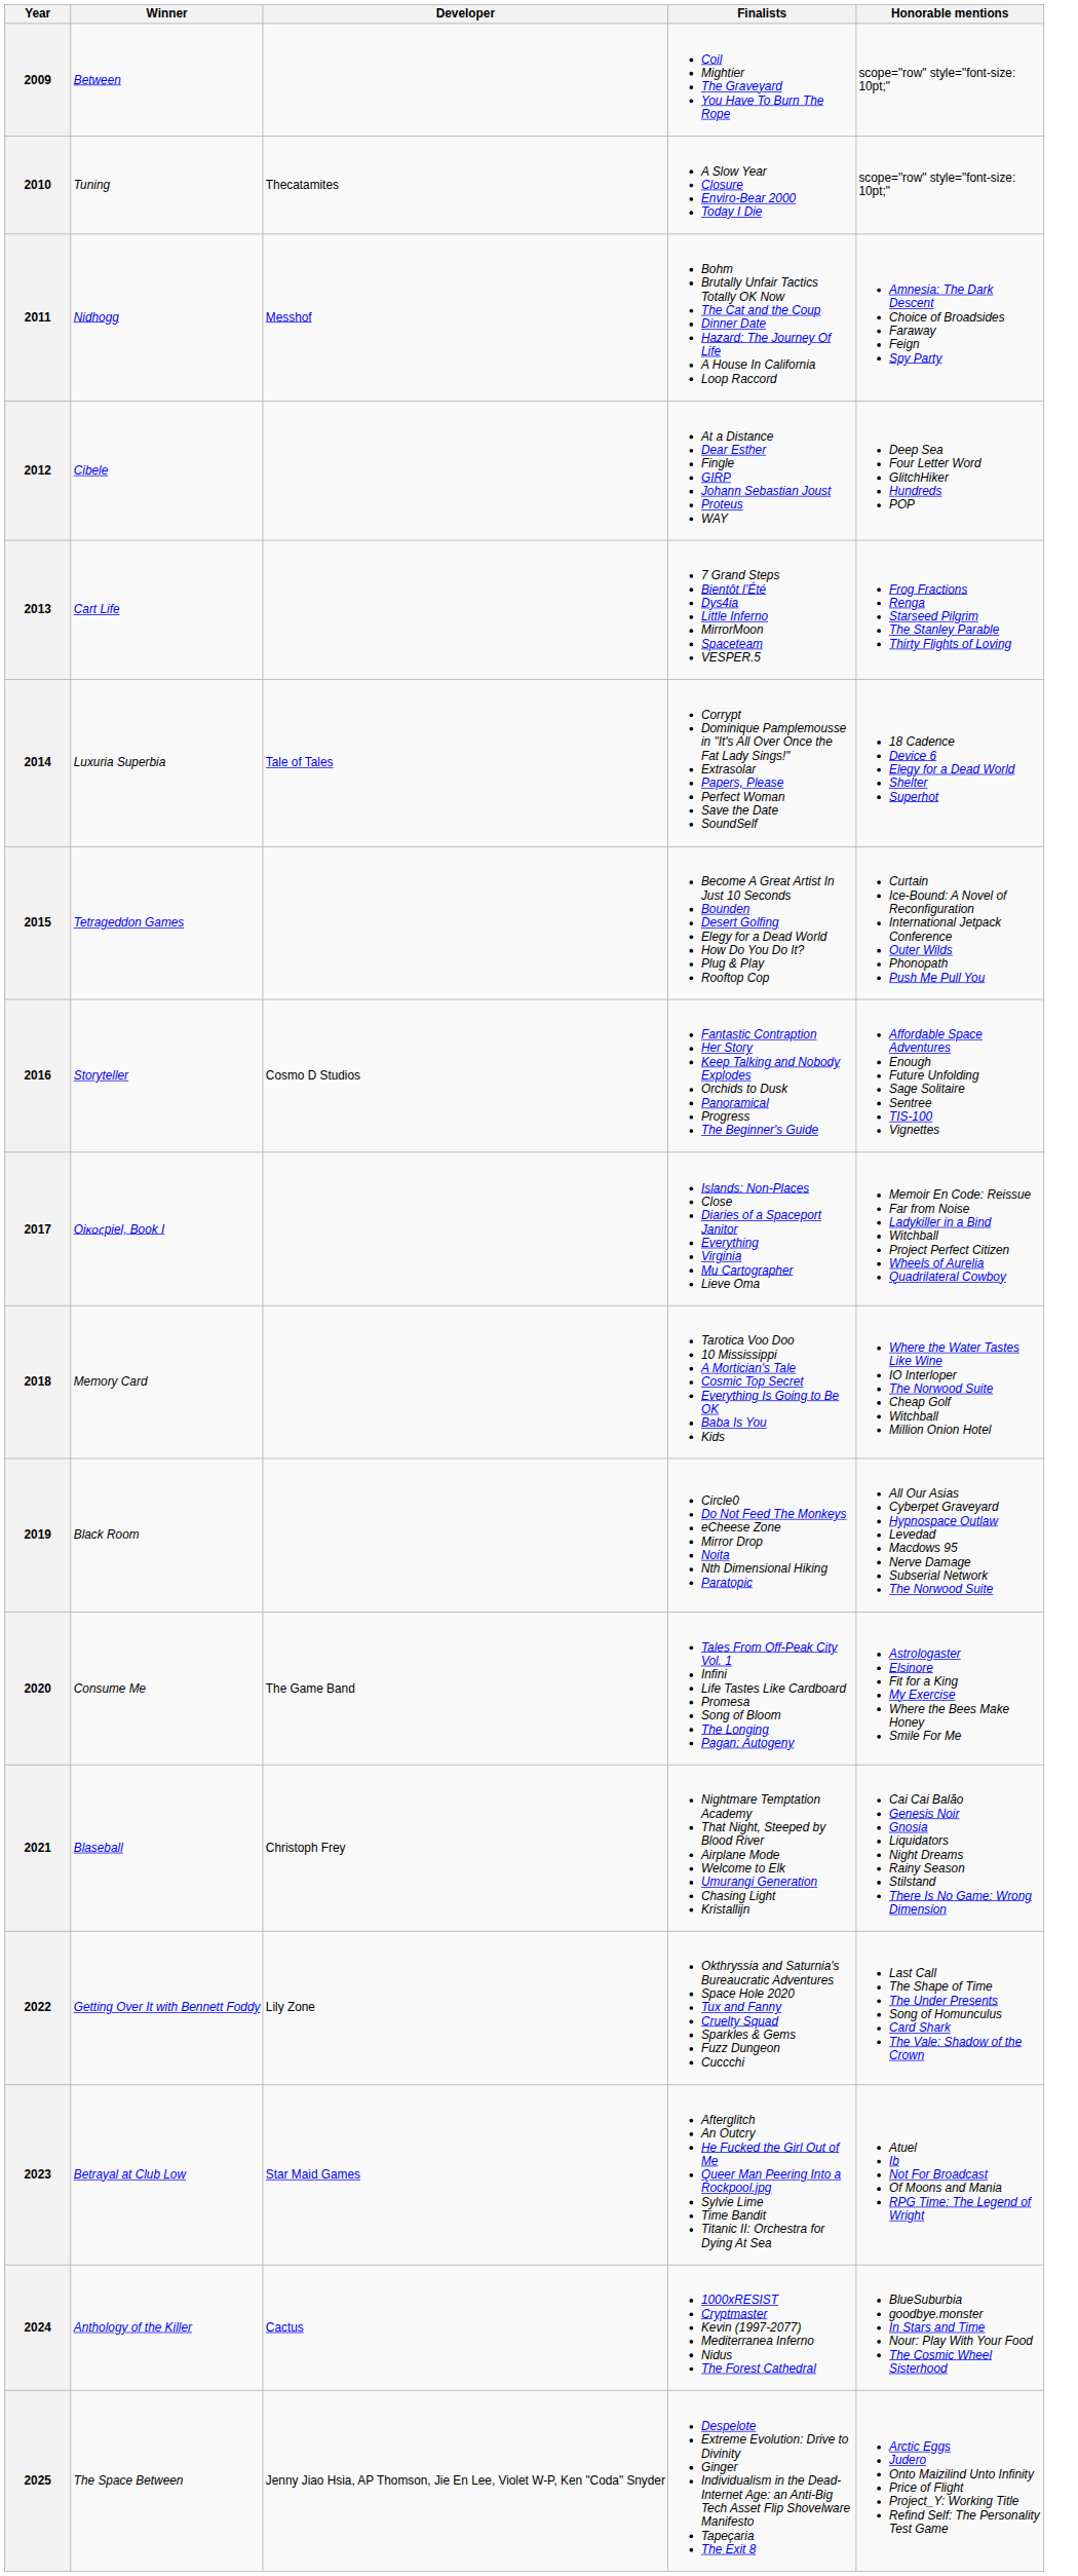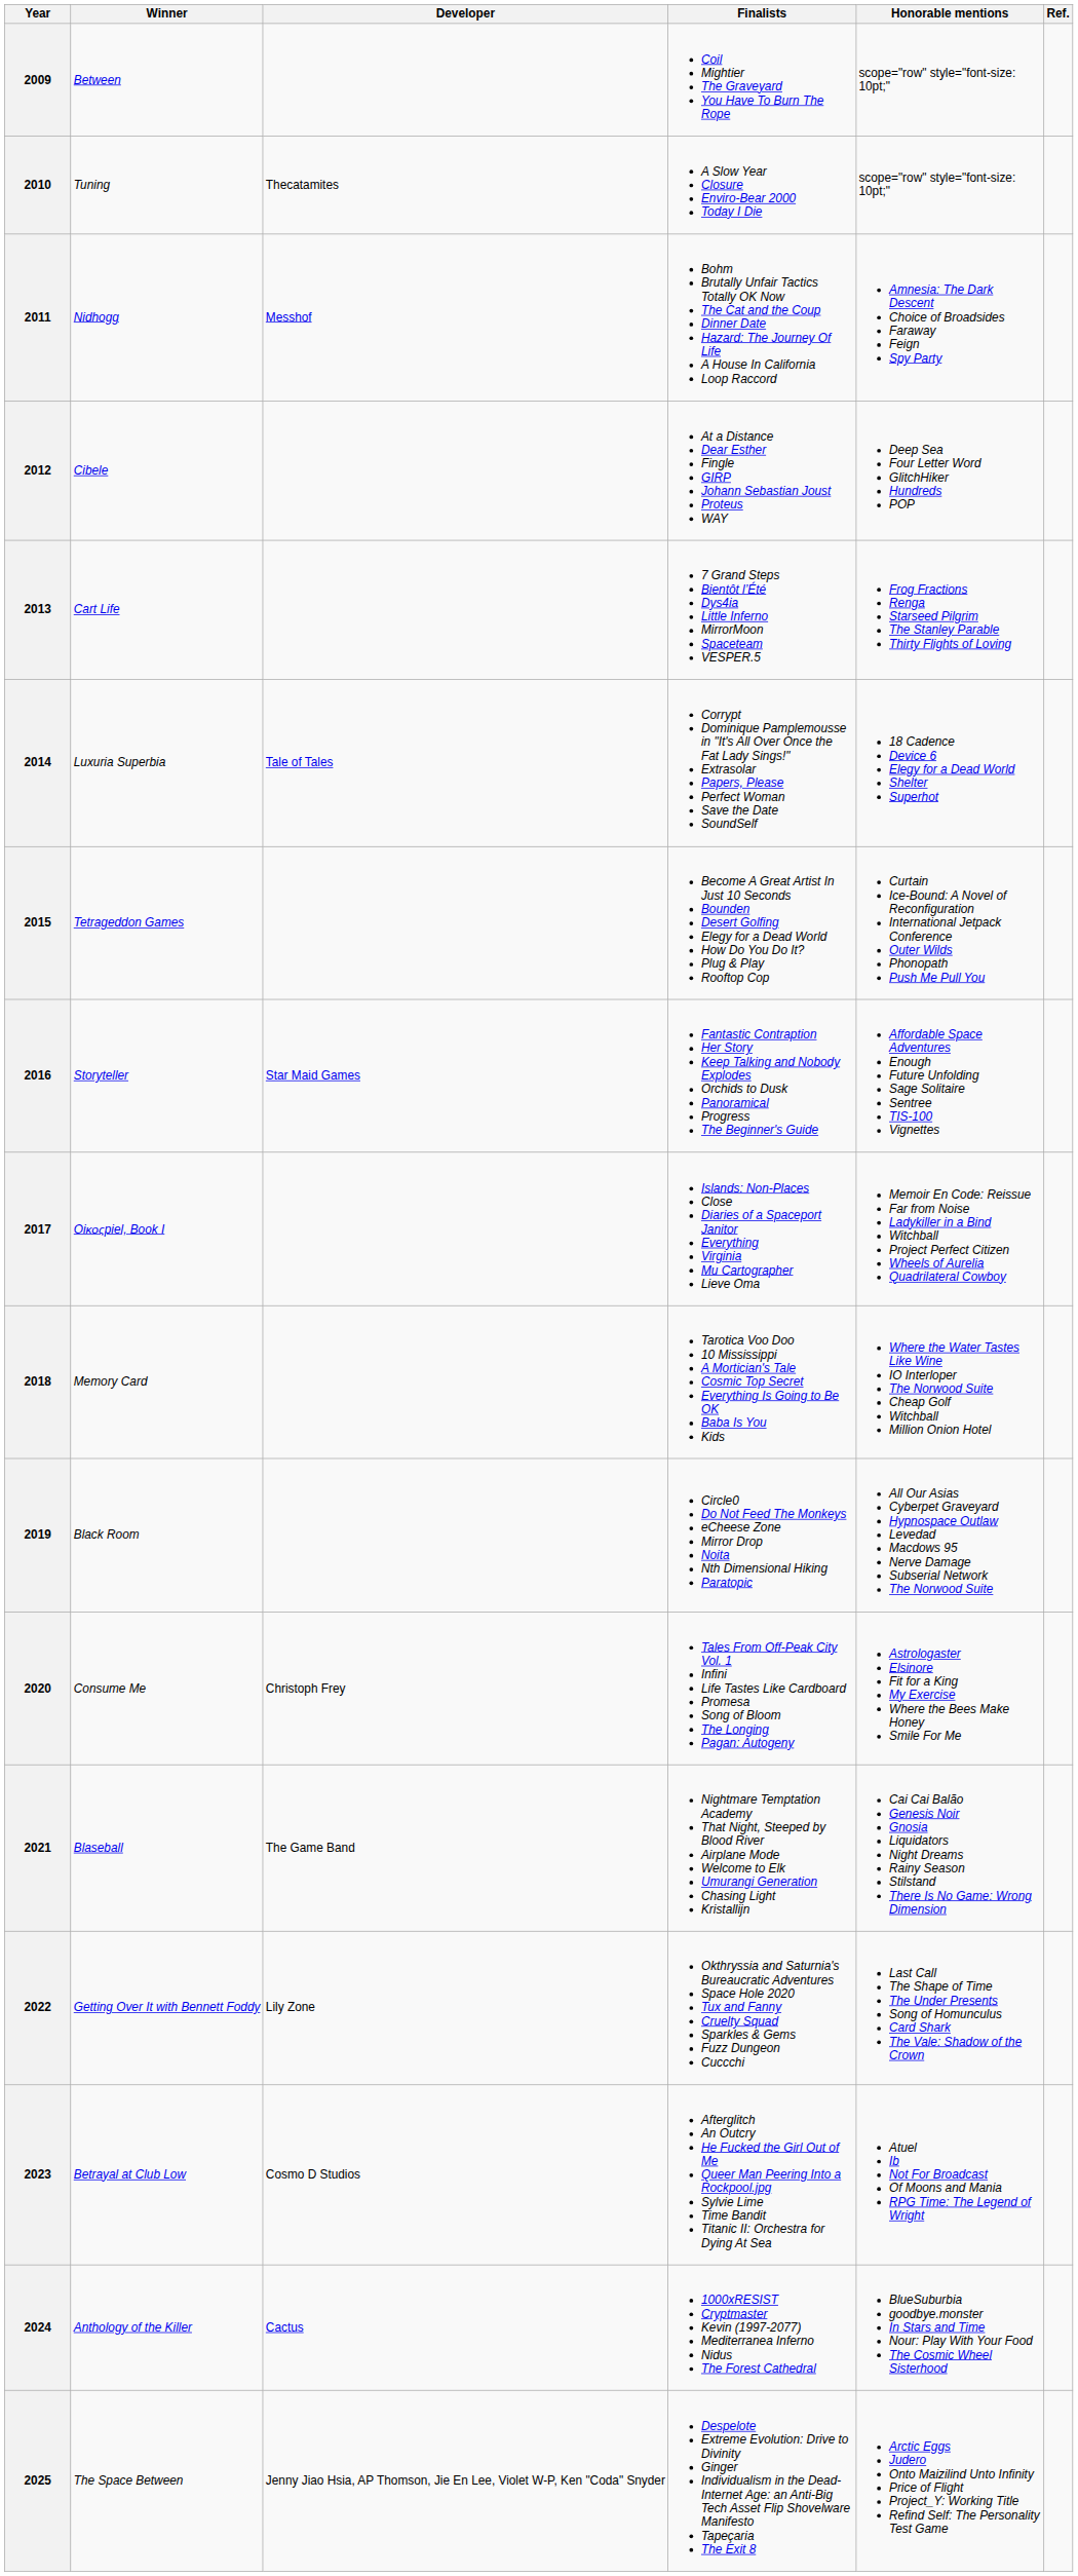+ column: Ref.
2016 | Developer: Cosmo D Studios -> Star Maid Games
2020 | Developer: The Game Band -> Christoph Frey
2021 | Developer: Christoph Frey -> The Game Band
2023 | Developer: Star Maid Games -> Cosmo D Studios
